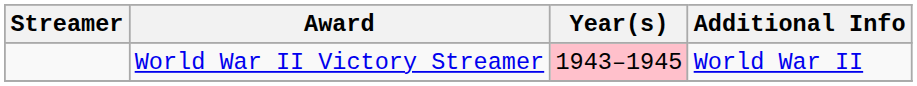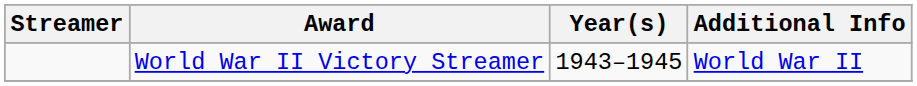World War II Victory Streamer | Year(s): pink background -> no background
